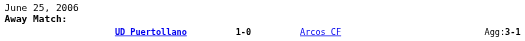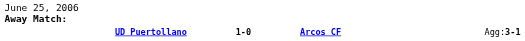UD Puertollano | column 3: normal -> bold
